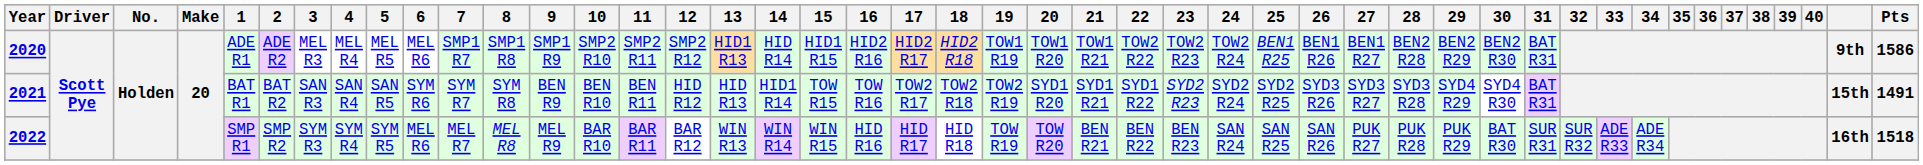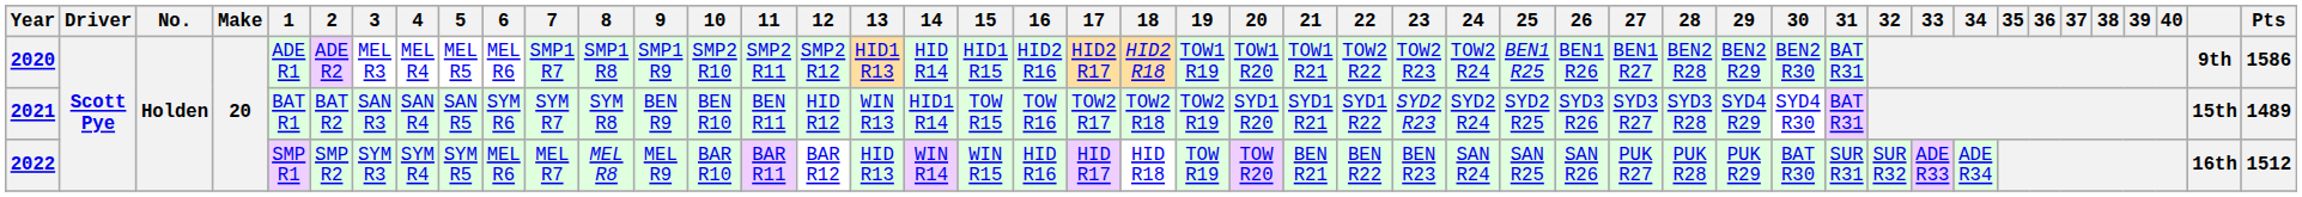2021 | 13: HID R13 -> WIN R13
2021 | Pts: 1491 -> 1489
2022 | 13: WIN R13 -> HID R13
2022 | Pts: 1518 -> 1512
